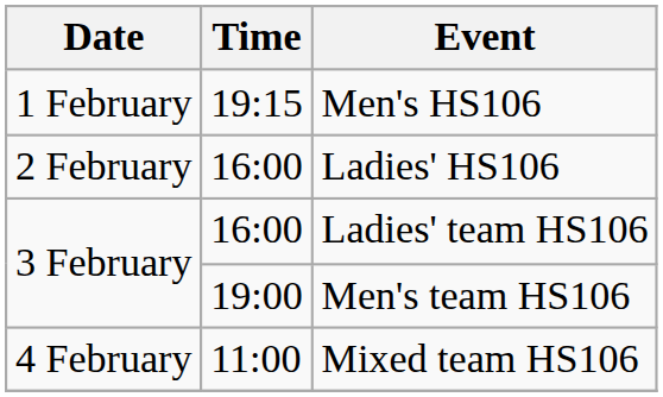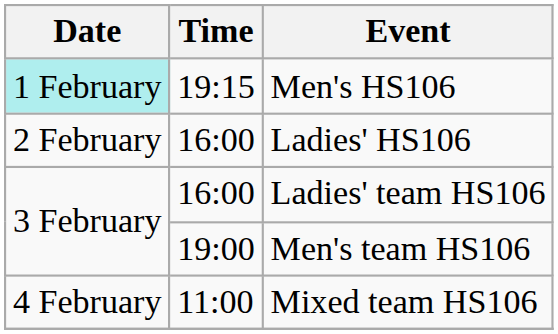Men's HS106 | Date: no background -> paleturquoise background
